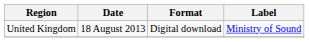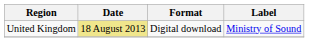United Kingdom | Date: no background -> khaki background
